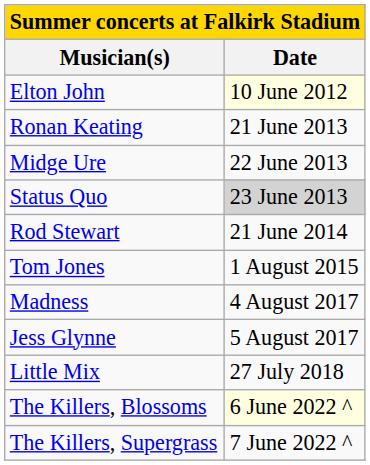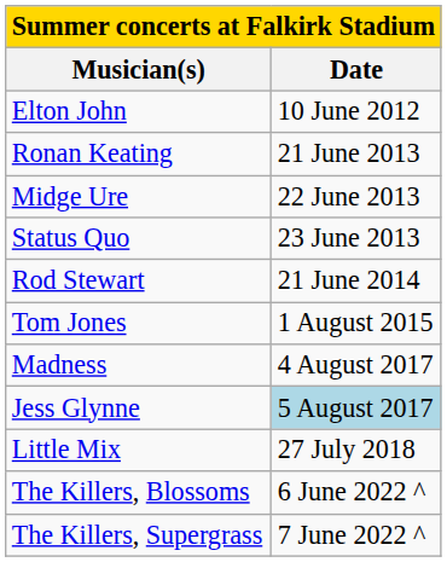Elton John | Date: lightyellow background -> no background
Status Quo | Date: lightgrey background -> no background
Jess Glynne | Date: no background -> lightblue background
The Killers, Blossoms | Date: lightyellow background -> no background
